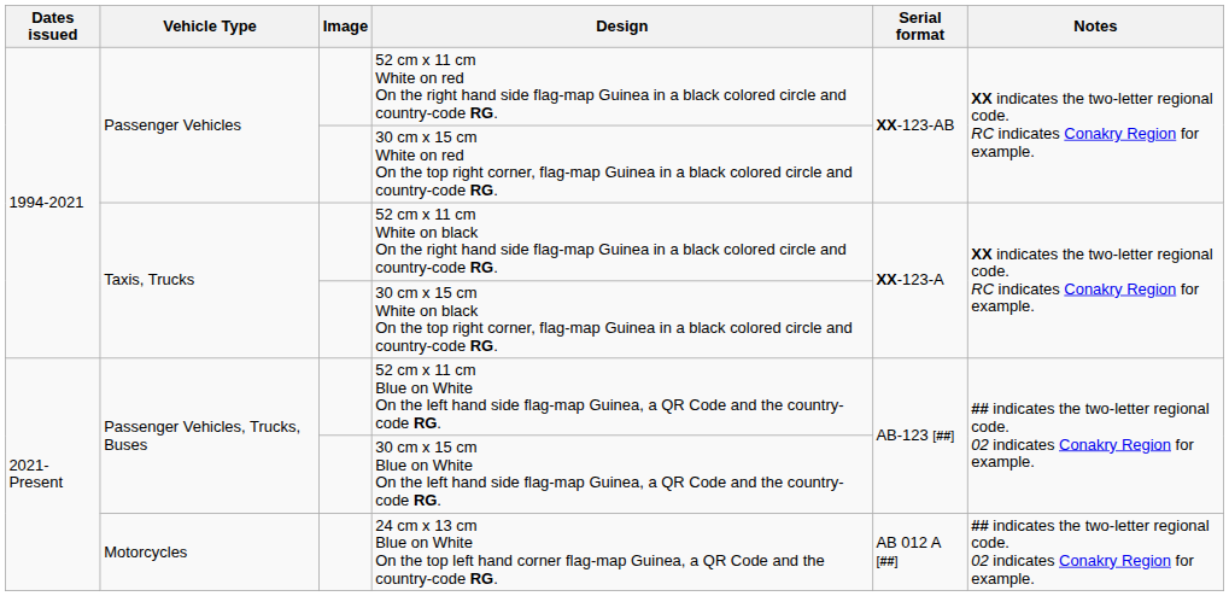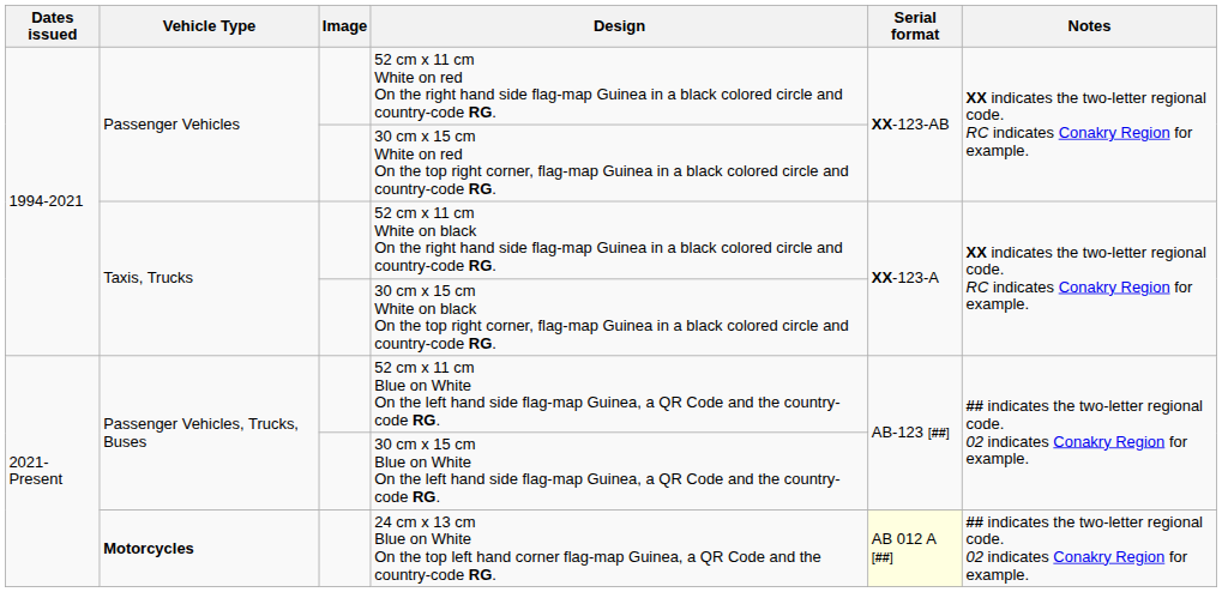row 8 | Vehicle Type: normal -> bold
row 8 | Serial format: no background -> lightyellow background
